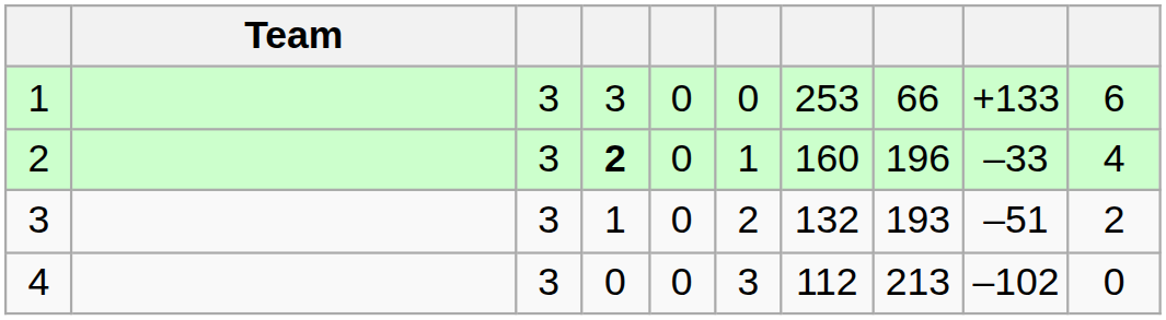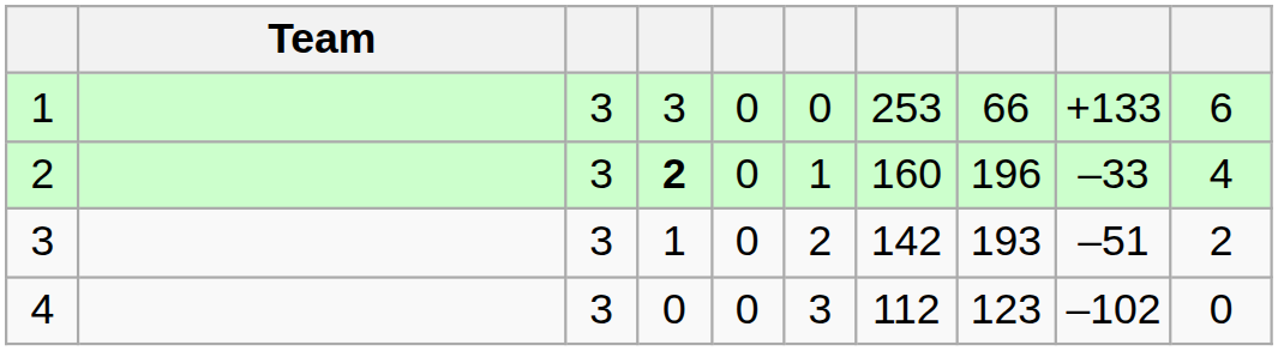row 4 | column 7: 132 -> 142
row 5 | column 8: 213 -> 123
